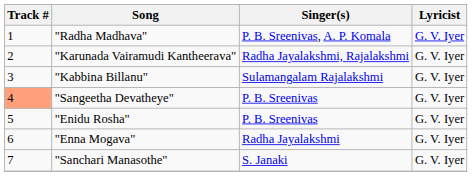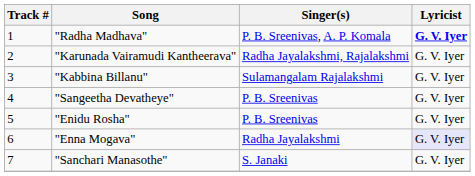"Radha Madhava" | Lyricist: normal -> bold
"Sangeetha Devatheye" | Track #: lightsalmon background -> no background
"Enna Mogava" | Lyricist: no background -> lavender background
